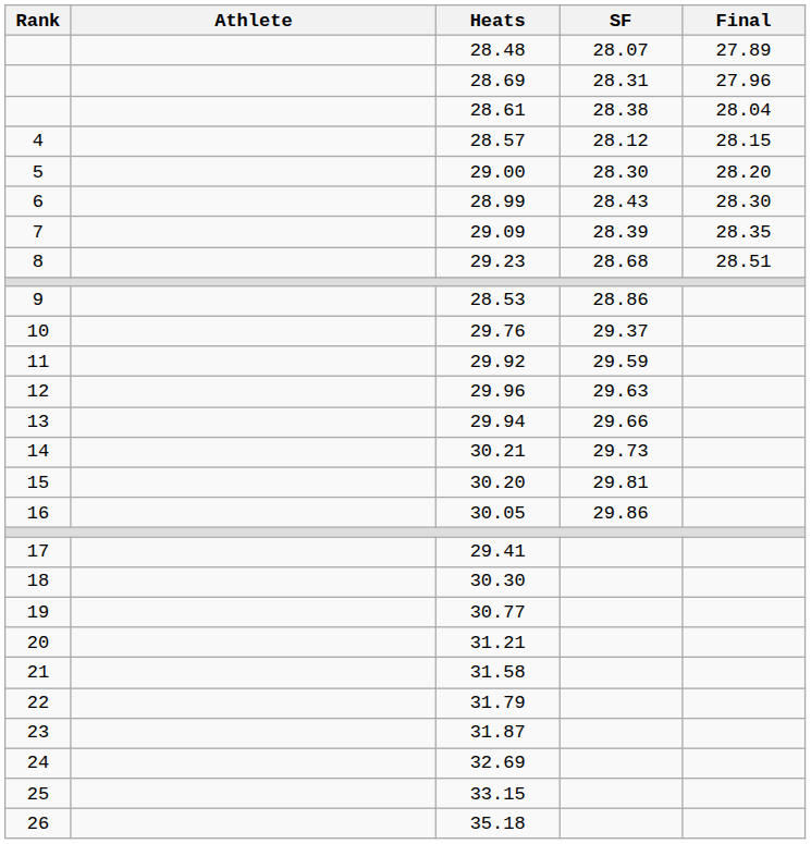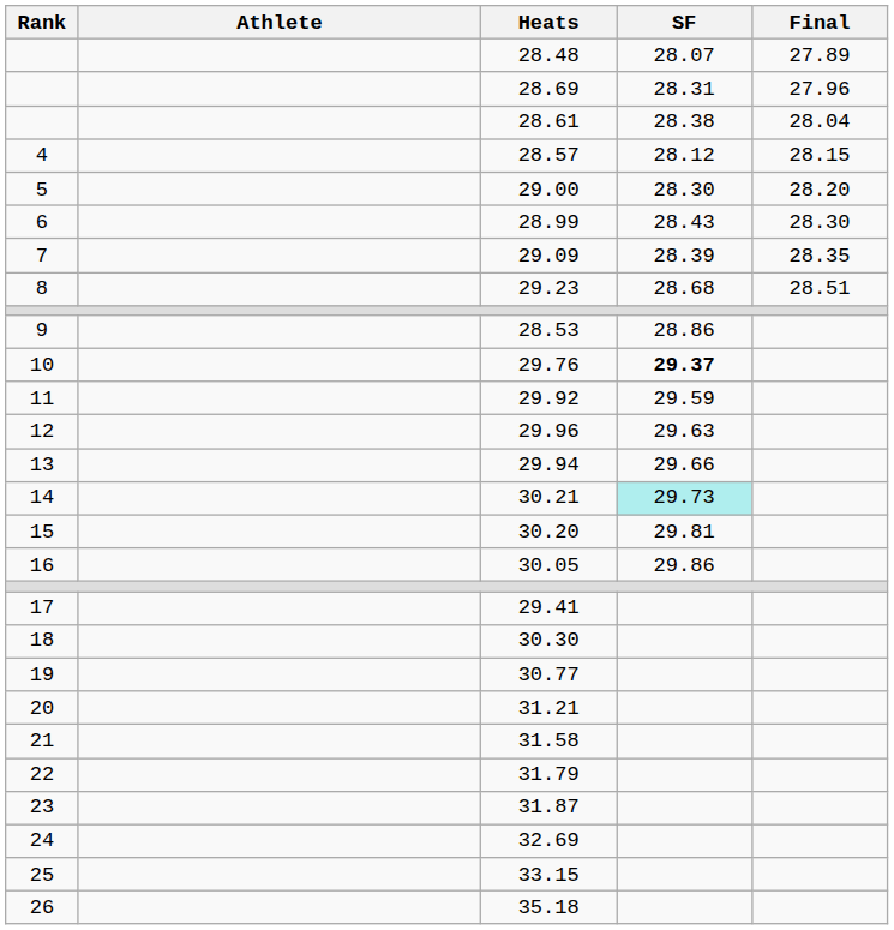29.76 | SF: normal -> bold
30.21 | SF: no background -> paleturquoise background
